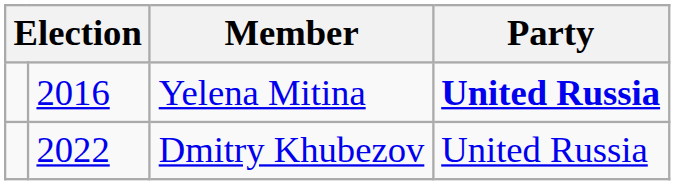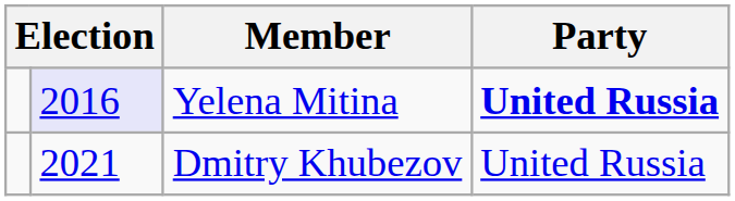Yelena Mitina | column 2: no background -> lavender background
Dmitry Khubezov | column 2: 2022 -> 2021
